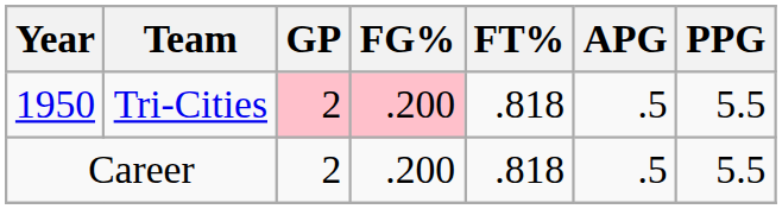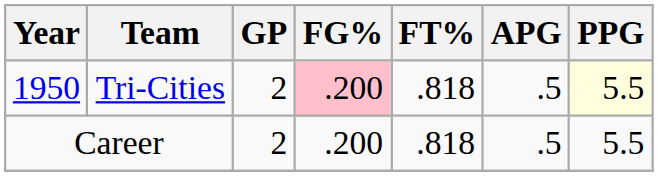1950 | GP: pink background -> no background
1950 | PPG: no background -> lightyellow background
